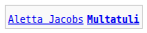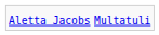Aletta Jacobs | column 2: bold -> normal
